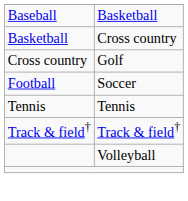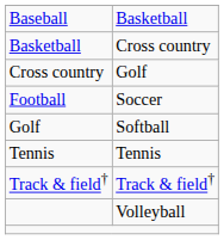+ row: Golf | Softball
